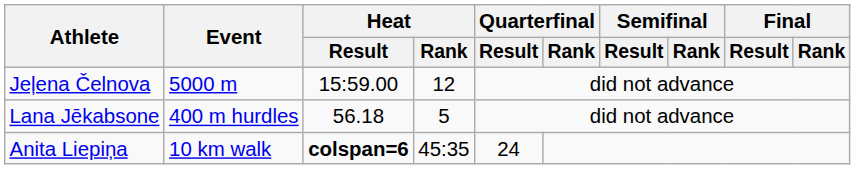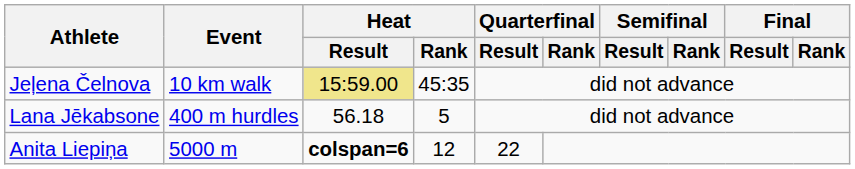Jeļena Čelnova | Event: 5000 m -> 10 km walk
Jeļena Čelnova | Heat / Result: no background -> khaki background
Jeļena Čelnova | Heat / Rank: 12 -> 45:35
Anita Liepiņa | Event: 10 km walk -> 5000 m
Anita Liepiņa | Heat / Rank: 45:35 -> 12
Anita Liepiņa | Quarterfinal / Result: 24 -> 22
